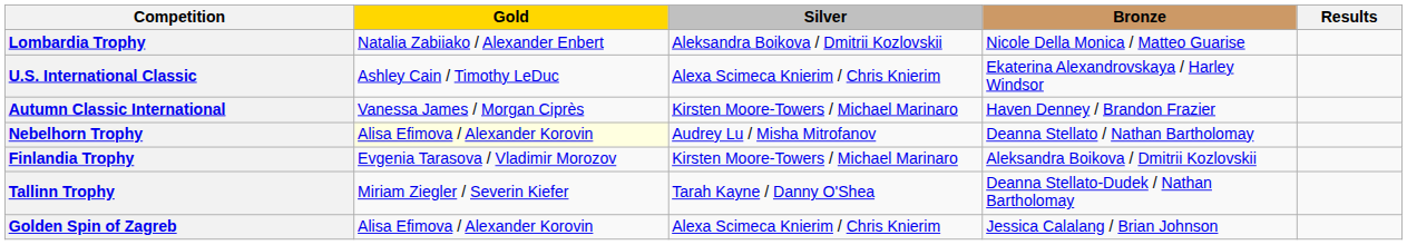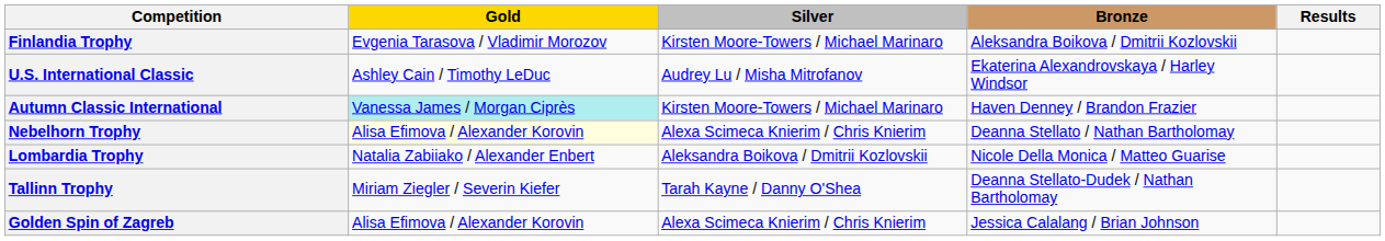rows swapped: Lombardia Trophy <-> Finlandia Trophy
U.S. International Classic | Silver: Alexa Scimeca Knierim / Chris Knierim -> Audrey Lu / Misha Mitrofanov
Autumn Classic International | Gold: no background -> paleturquoise background
Nebelhorn Trophy | Silver: Audrey Lu / Misha Mitrofanov -> Alexa Scimeca Knierim / Chris Knierim
